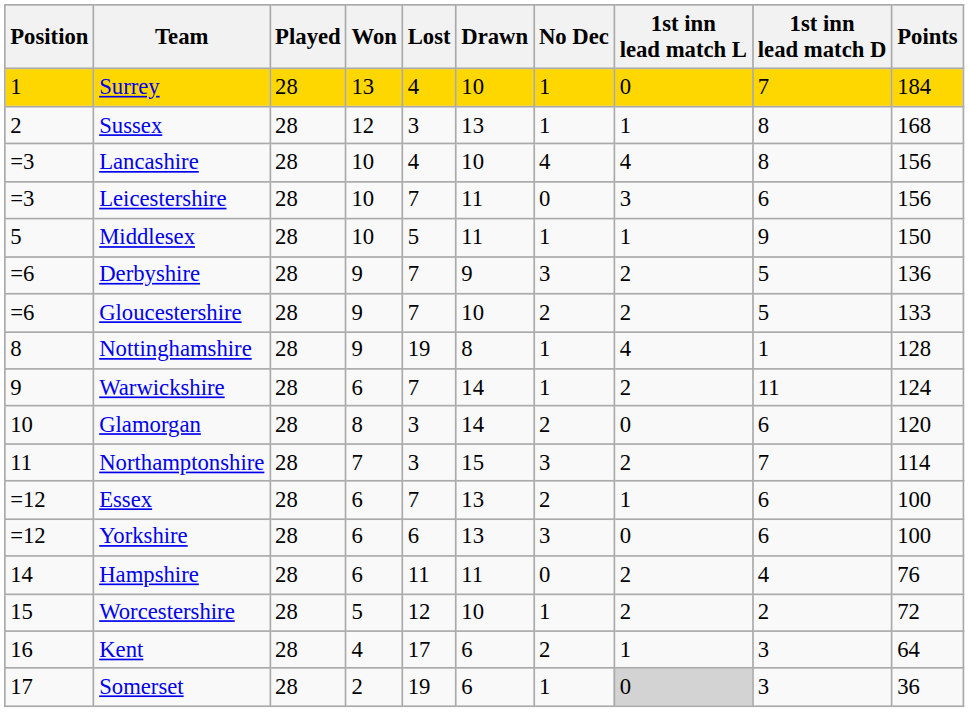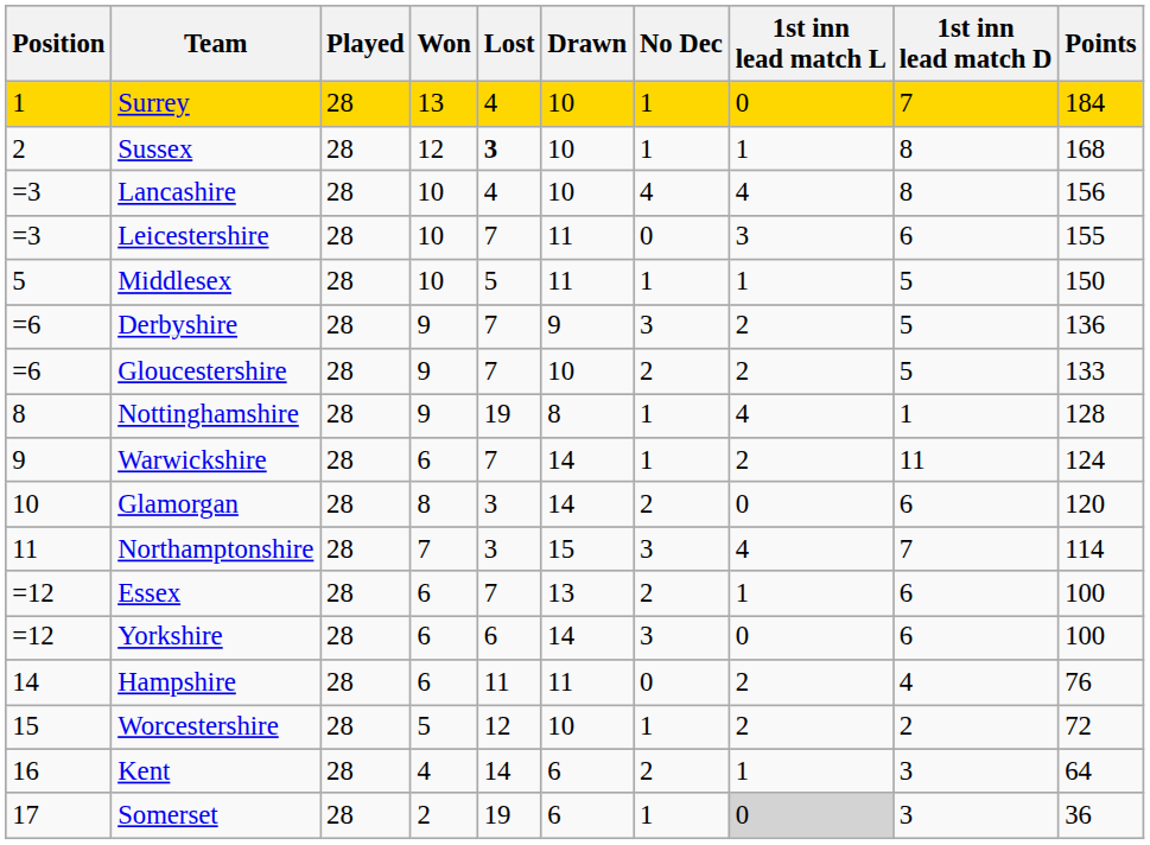Sussex | Lost: normal -> bold
Sussex | Drawn: 13 -> 10
Leicestershire | Points: 156 -> 155
Middlesex | 1st inn lead match D: 9 -> 5
Northamptonshire | 1st inn lead match L: 2 -> 4
Yorkshire | Drawn: 13 -> 14
Kent | Lost: 17 -> 14
